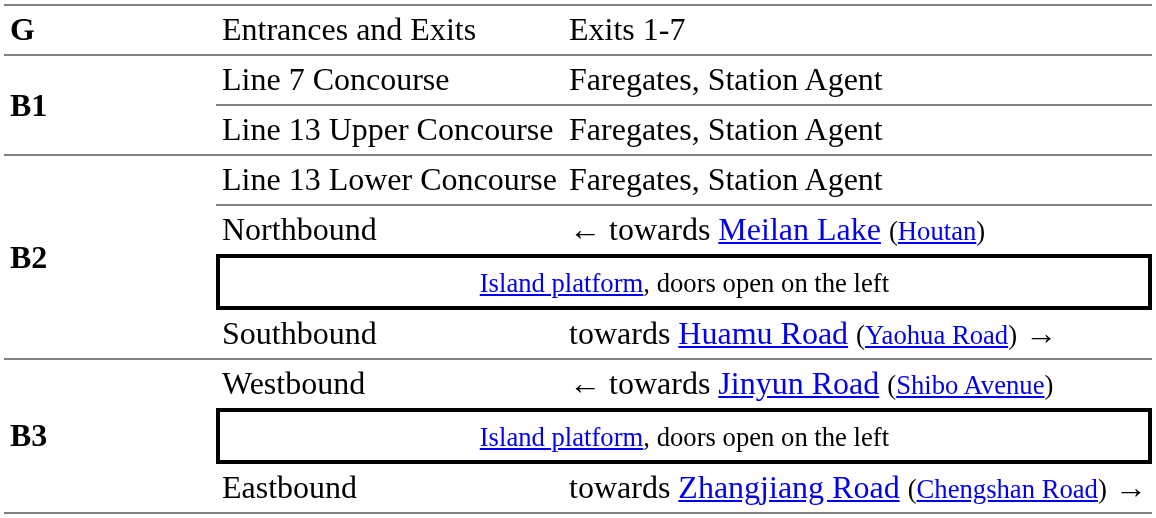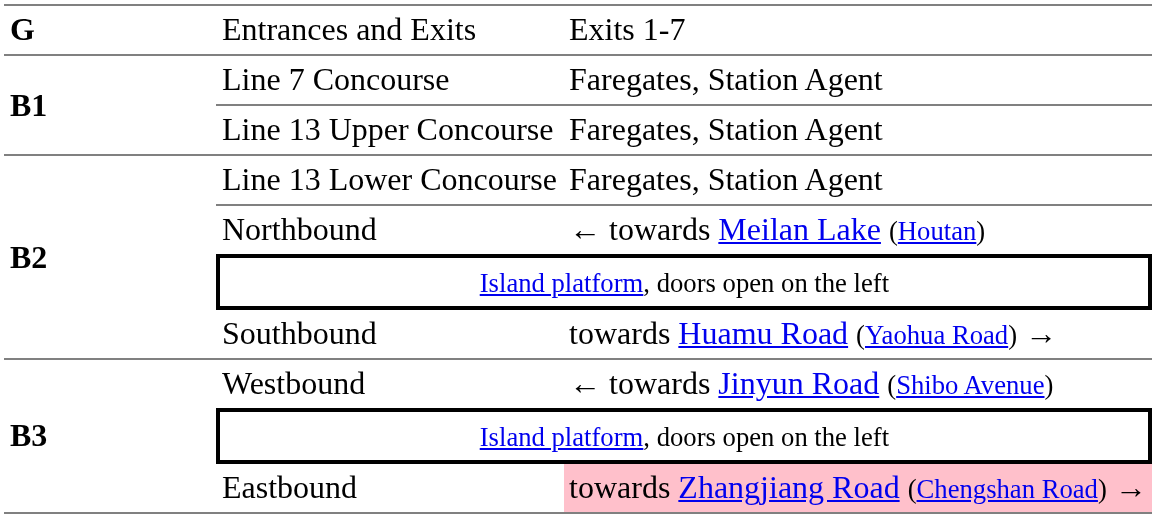Eastbound | column 3: no background -> pink background
